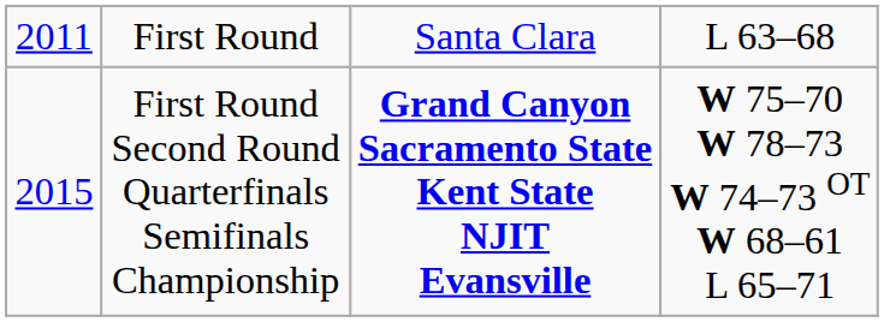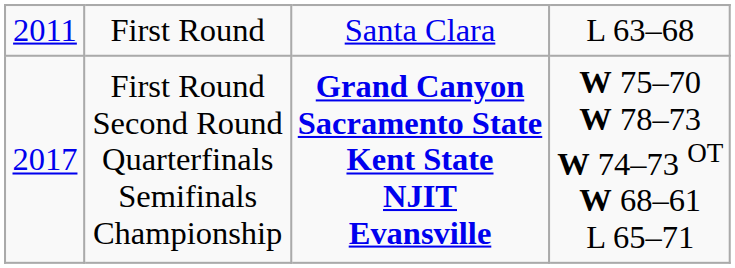row 2 | column 1: 2015 -> 2017
